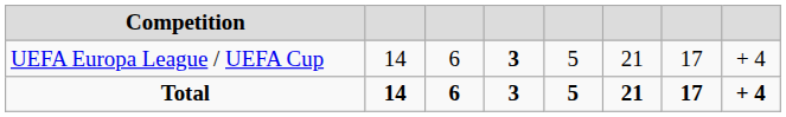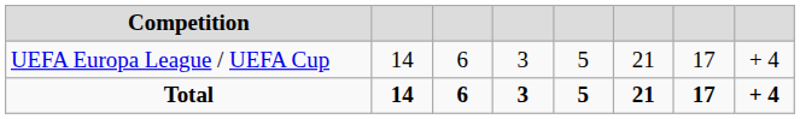UEFA Europa League / UEFA Cup | column 4: bold -> normal
